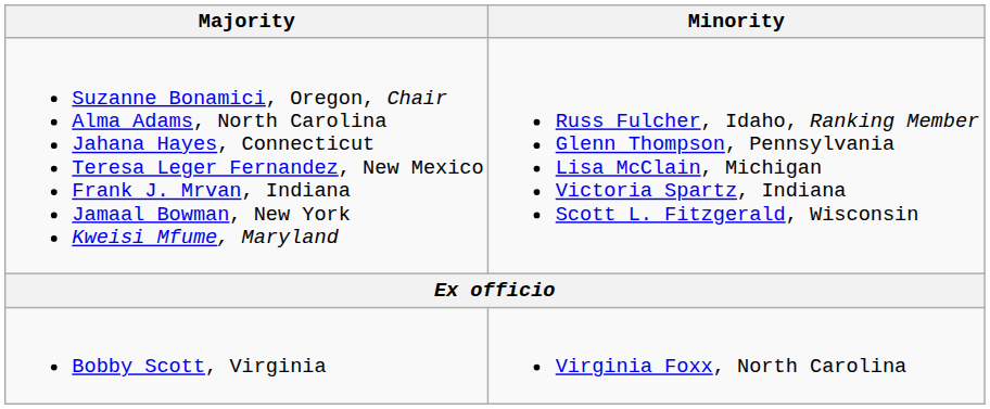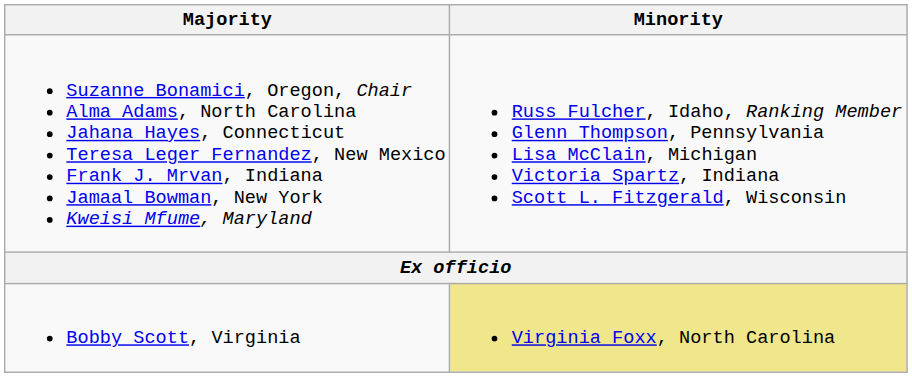Bobby Scott, Virginia | Minority: no background -> khaki background
